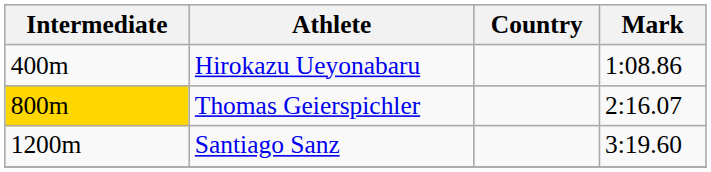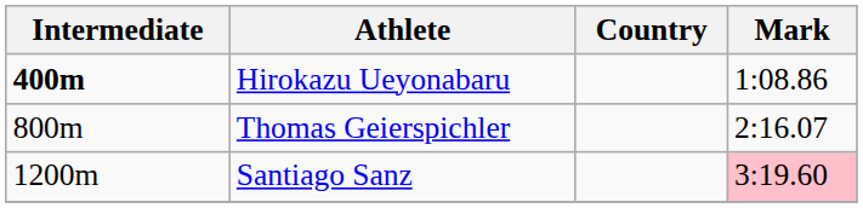Hirokazu Ueyonabaru | Intermediate: normal -> bold
Thomas Geierspichler | Intermediate: gold background -> no background
Santiago Sanz | Mark: no background -> pink background
